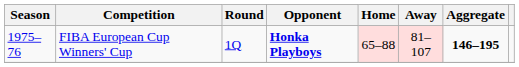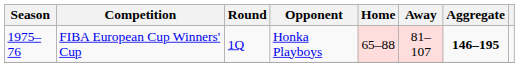FIBA European Cup Winners' Cup | Opponent: bold -> normal
